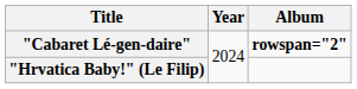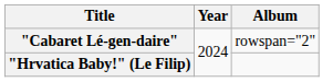"Cabaret Lé-gen-daire" | Album: bold -> normal
